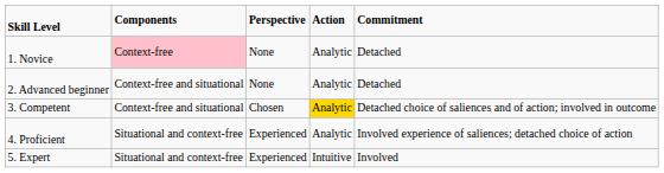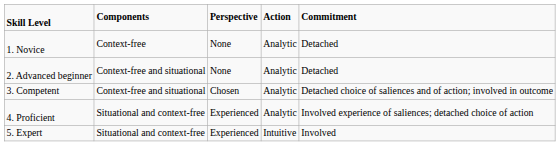1. Novice | column 2: pink background -> no background
3. Competent | column 4: gold background -> no background
